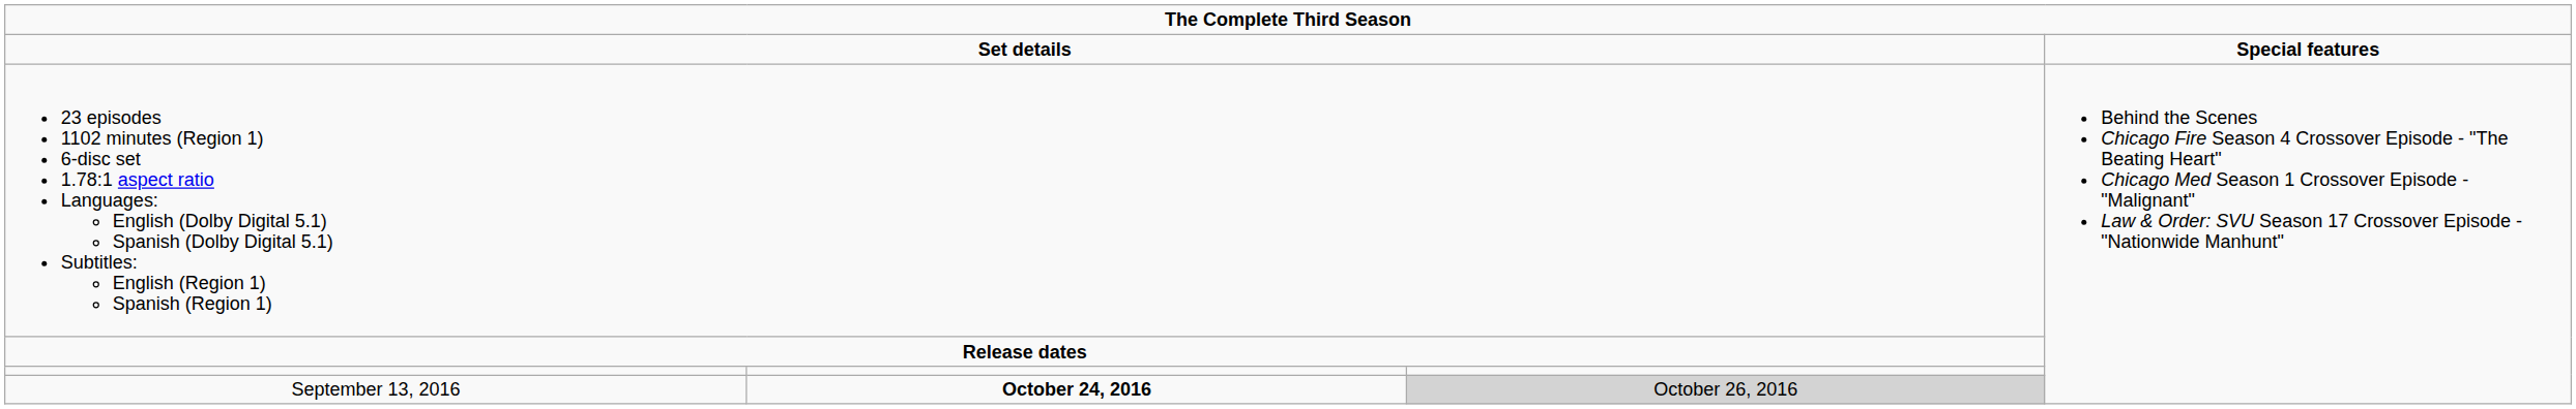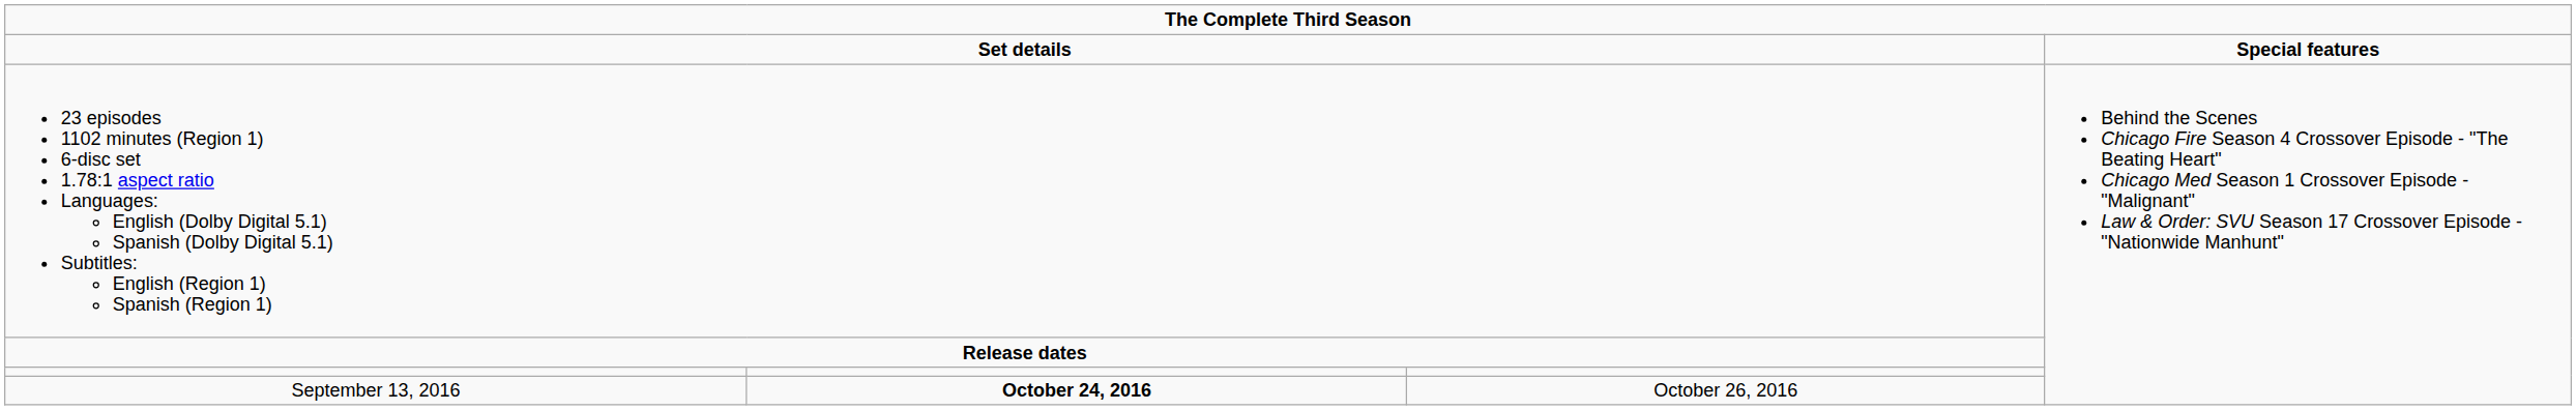September 13, 2016 | column 3: lightgrey background -> no background
